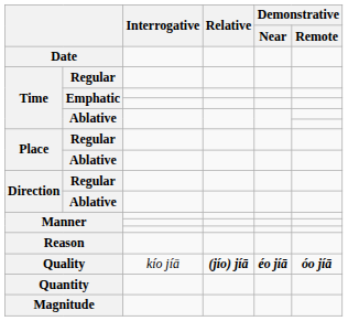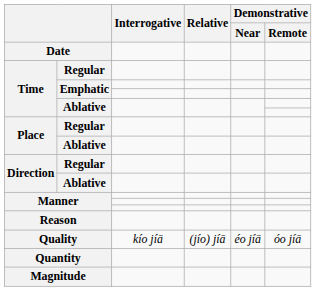Quality | Relative: bold -> normal
Quality | Demonstrative / Near: bold -> normal
Quality | Demonstrative / Remote: bold -> normal
